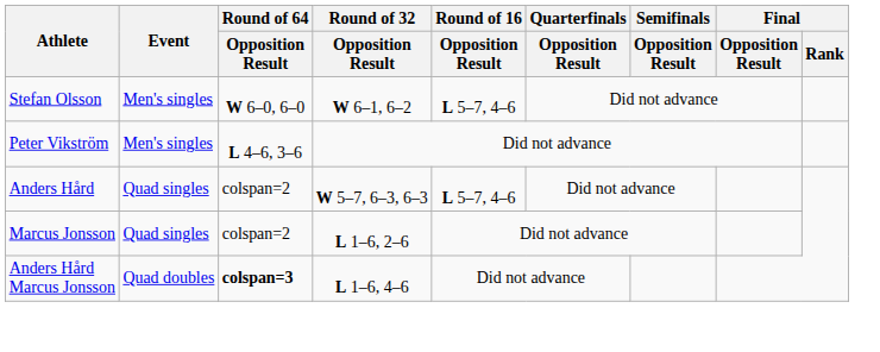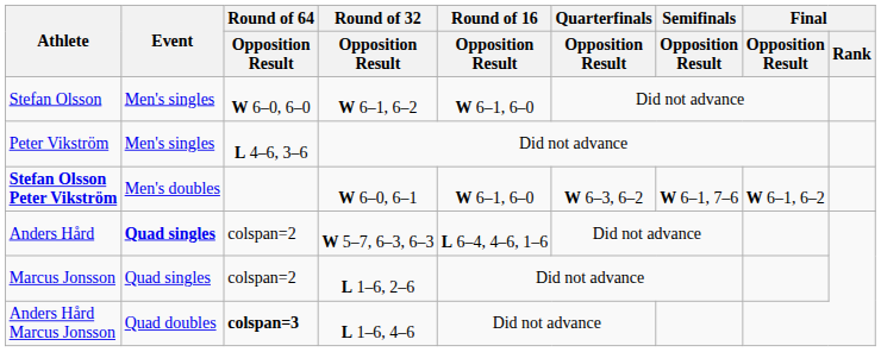Stefan Olsson | Round of 16 / Opposition Result: L 5–7, 4–6 -> W 6–1, 6–0
+ row: Stefan Olsson Peter Vikström | Men's doubles | W 6–0, 6–1 | W 6–1, 6–0 | W 6–3, 6–2 | W 6–1, 7–6 | W 6–1, 6–2
Anders Hård | Event: normal -> bold
Anders Hård | Round of 16 / Opposition Result: L 5–7, 4–6 -> L 6–4, 4–6, 1–6
